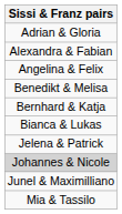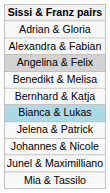row 4 | column 1: no background -> lightgrey background
row 7 | column 1: no background -> lightblue background
row 9 | column 1: lightgrey background -> no background
